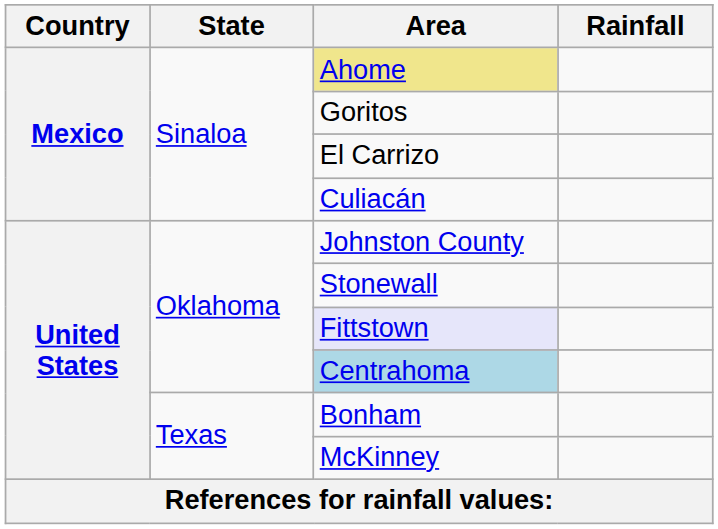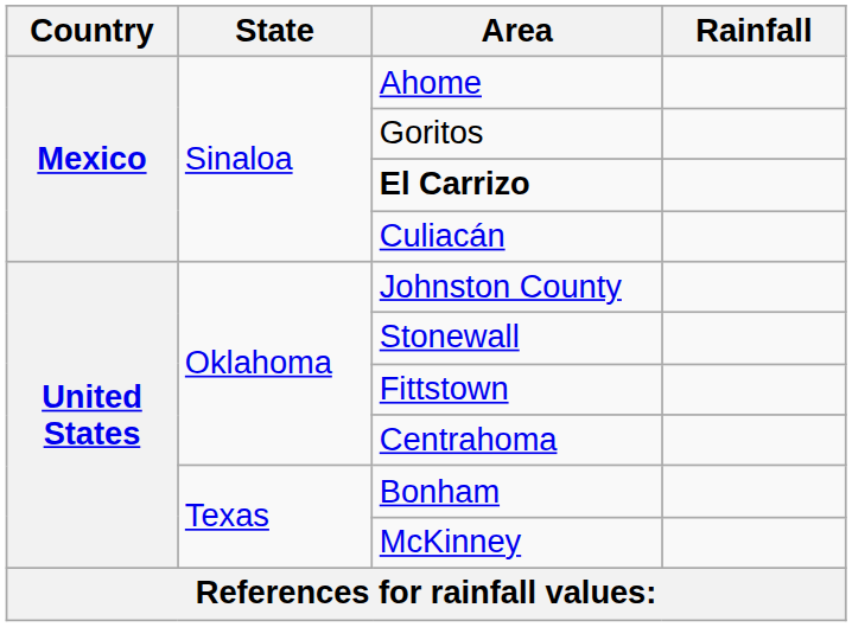Ahome | Area: khaki background -> no background
El Carrizo | Area: normal -> bold
Fittstown | Area: lavender background -> no background
Centrahoma | Area: lightblue background -> no background
